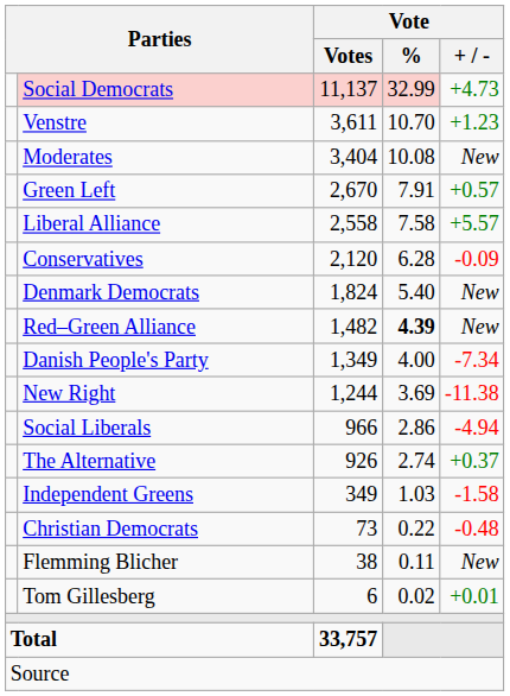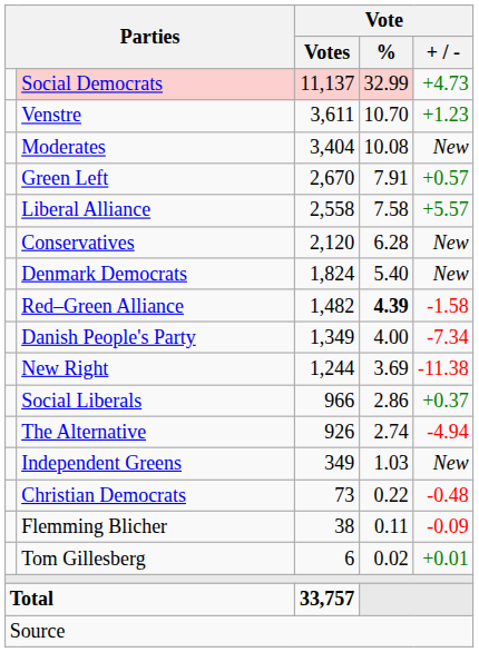Conservatives | Vote / + / -: -0.09 -> New
Red–Green Alliance | Vote / + / -: New -> -1.58
Social Liberals | Vote / + / -: -4.94 -> +0.37
The Alternative | Vote / + / -: +0.37 -> -4.94
Independent Greens | Vote / + / -: -1.58 -> New
Flemming Blicher | Vote / + / -: New -> -0.09
